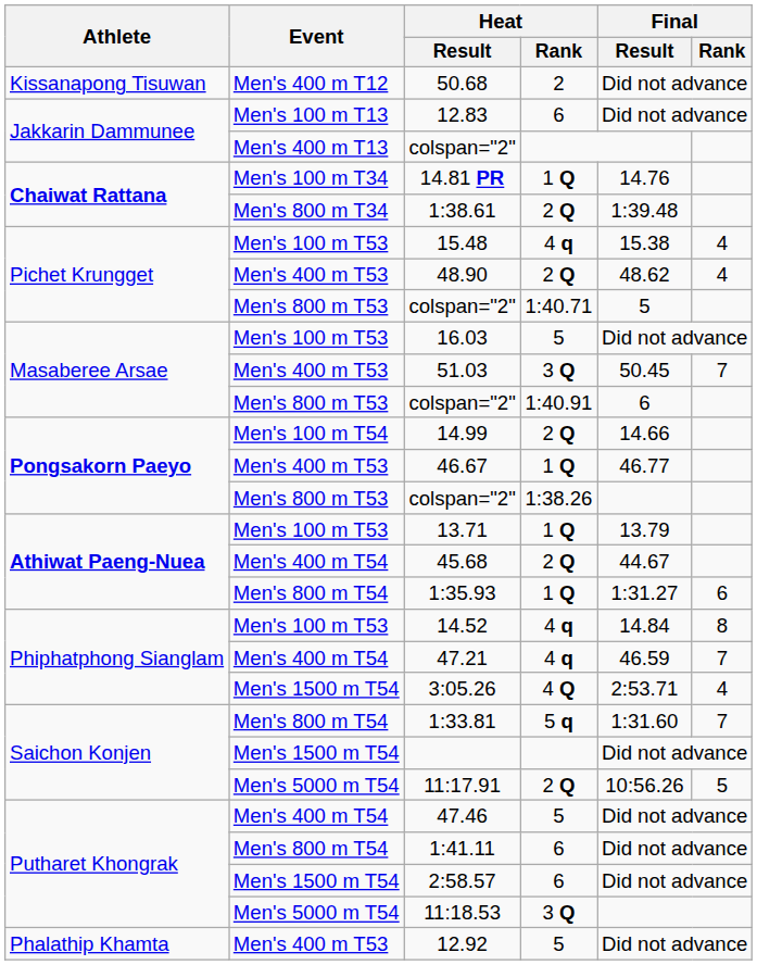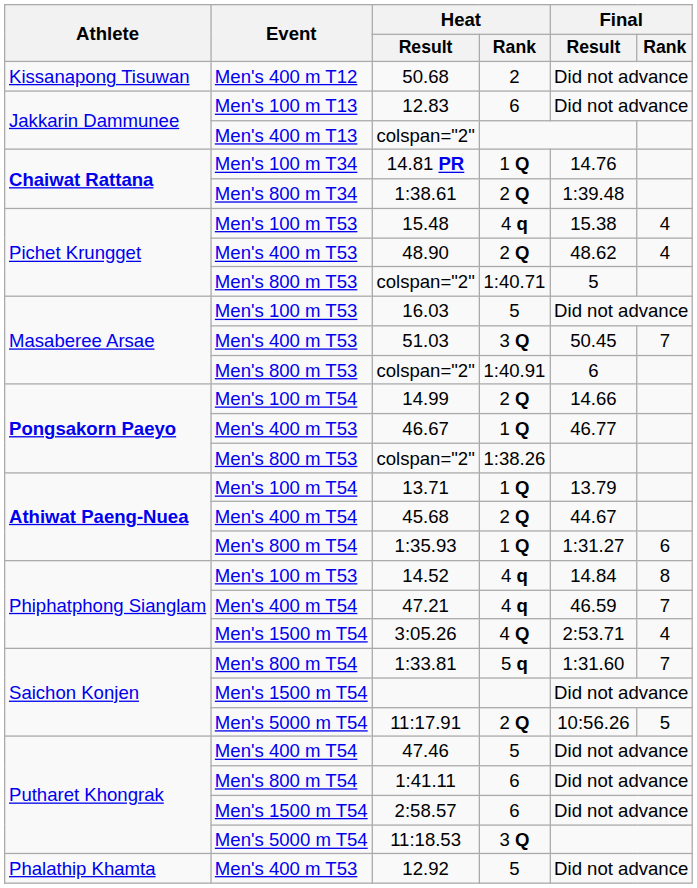13.71 | Event: Men's 100 m T53 -> Men's 100 m T54
